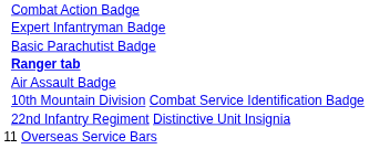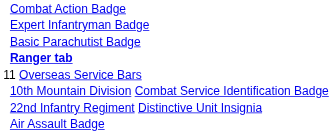row 5 | column 1: Air Assault Badge -> 11 Overseas Service Bars
row 8 | column 1: 11 Overseas Service Bars -> Air Assault Badge
